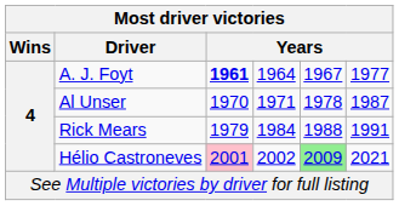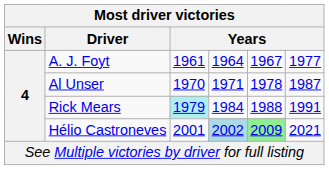A. J. Foyt | column 3: bold -> normal
Rick Mears | column 3: no background -> paleturquoise background
Hélio Castroneves | column 3: pink background -> no background
Hélio Castroneves | column 4: no background -> lightblue background
